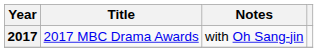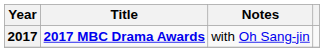2017 | Title: normal -> bold
